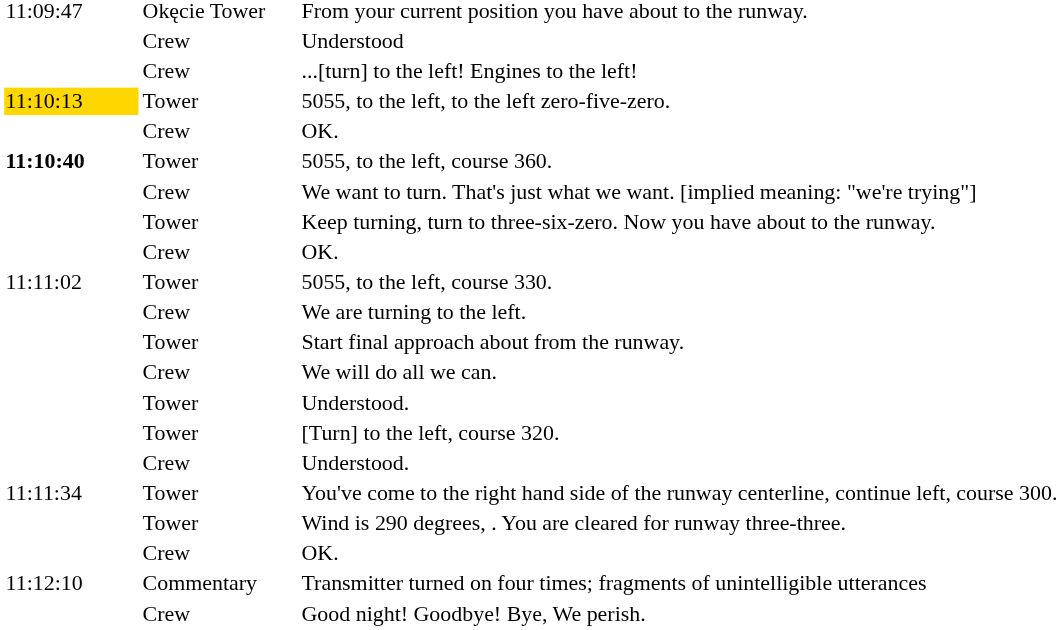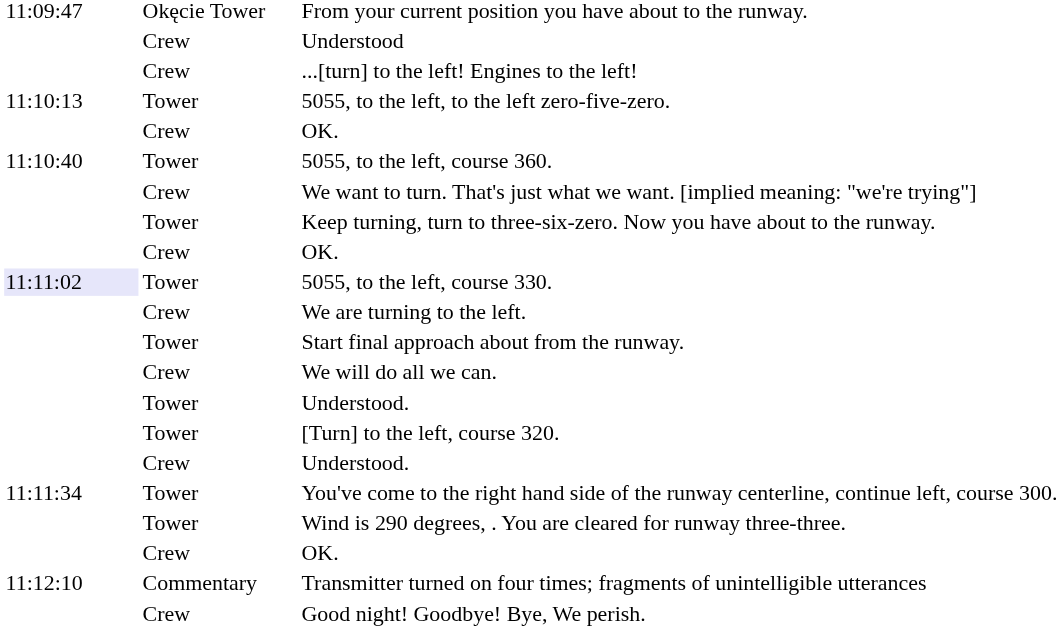5055, to the left, to the left zero-five-zero. | column 1: gold background -> no background
5055, to the left, course 360. | column 1: bold -> normal
5055, to the left, course 330. | column 1: no background -> lavender background
